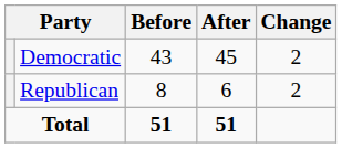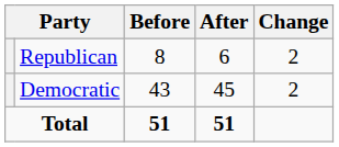rows swapped: Democratic <-> Republican
